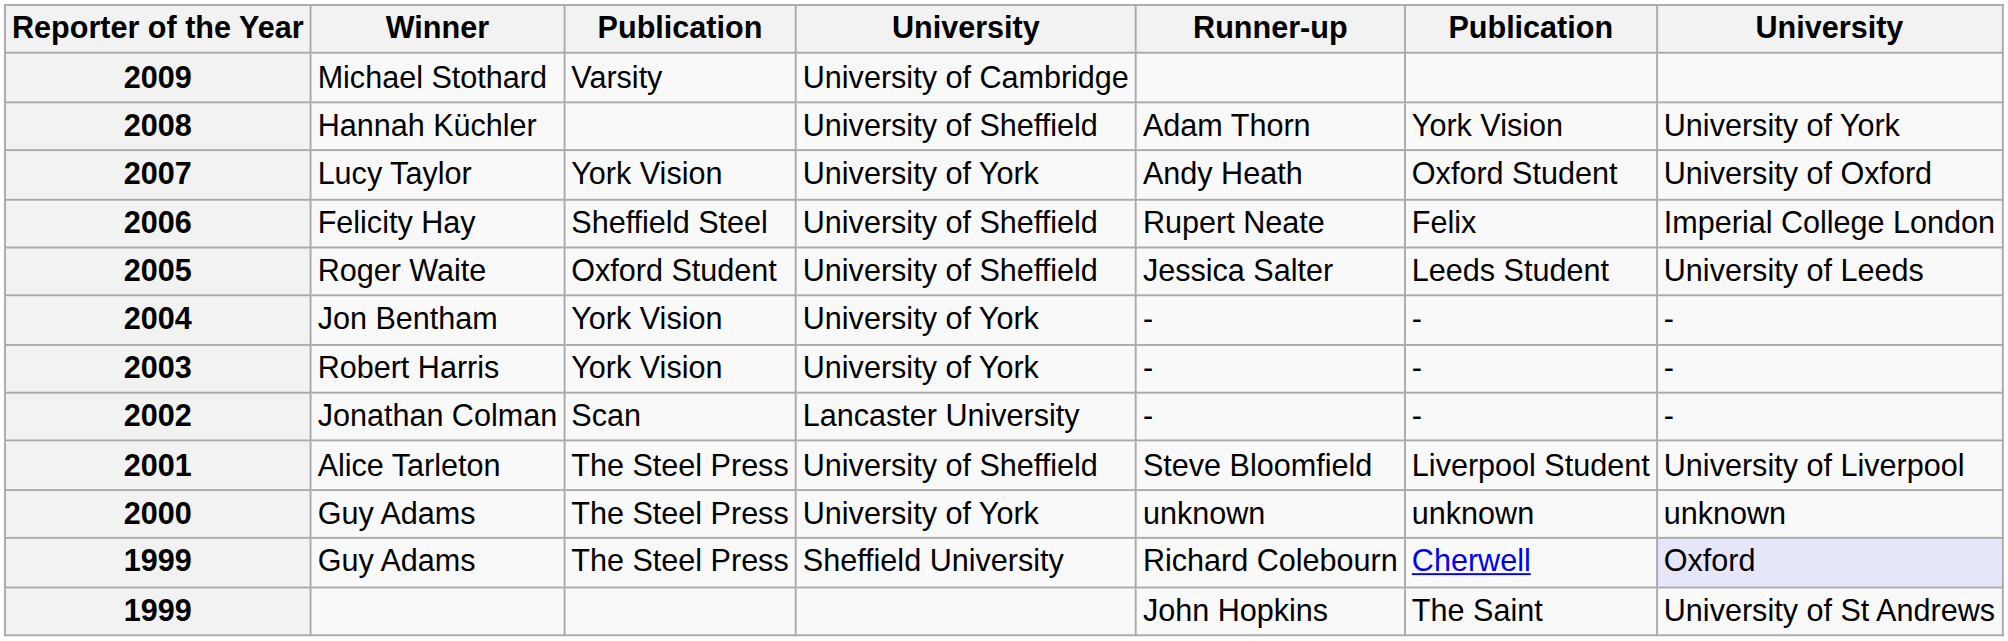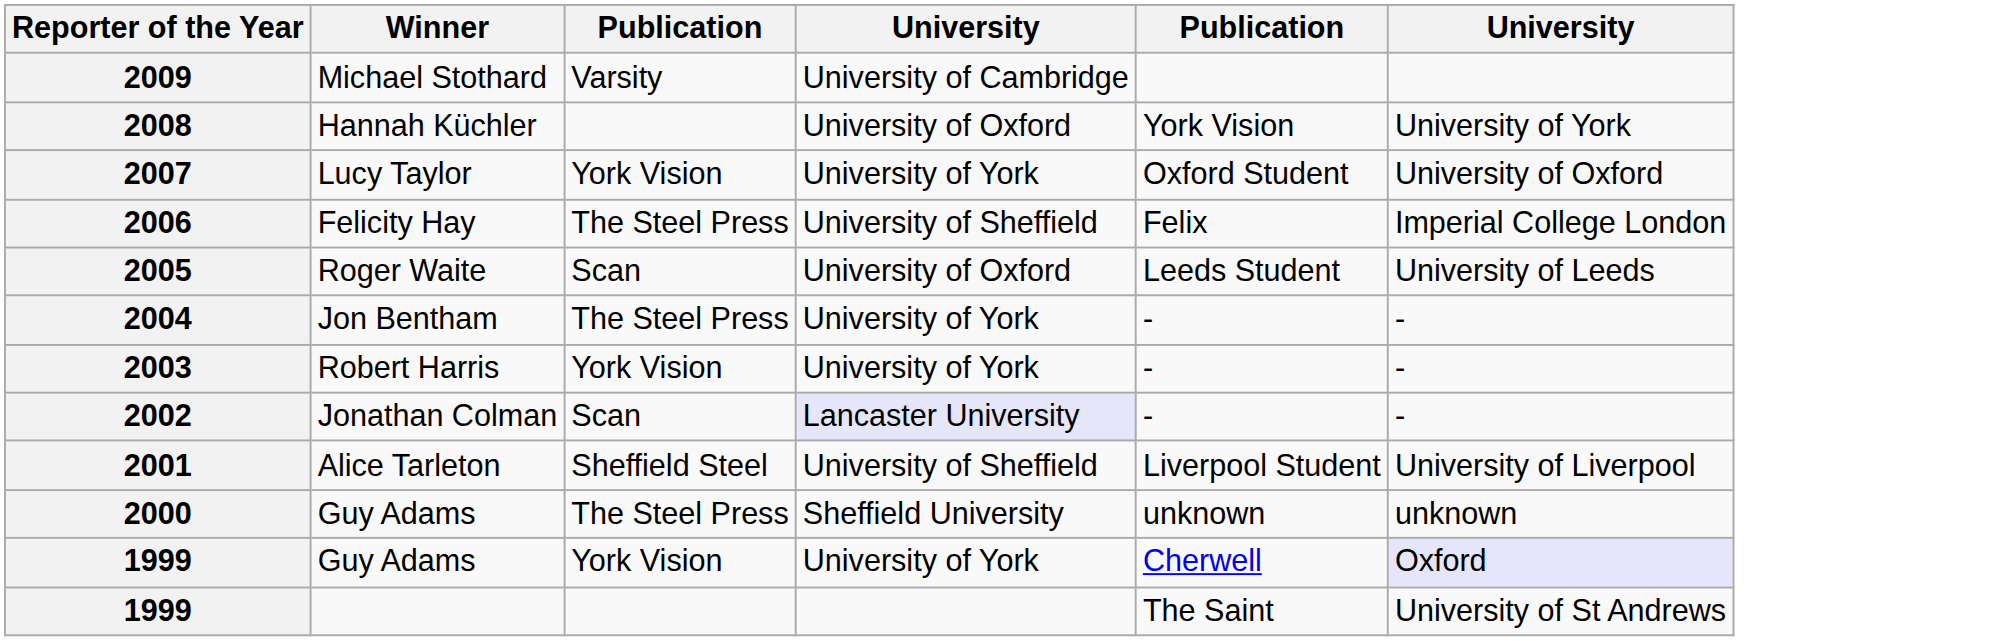- column: Runner-up | Adam Thorn | Andy Heath | Rupert Neate | Jessica Salter | - | - | - | Steve Bloomfield | unknown | Richard Colebourn | John Hopkins
2008 | column 4: University of Sheffield -> University of Oxford
2006 | column 3: Sheffield Steel -> The Steel Press
2005 | column 3: Oxford Student -> Scan
2005 | column 4: University of Sheffield -> University of Oxford
2004 | column 3: York Vision -> The Steel Press
2002 | column 4: no background -> lavender background
2001 | column 3: The Steel Press -> Sheffield Steel
2000 | column 4: University of York -> Sheffield University
1999 / Guy Adams | column 3: The Steel Press -> York Vision
1999 / Guy Adams | column 4: Sheffield University -> University of York
